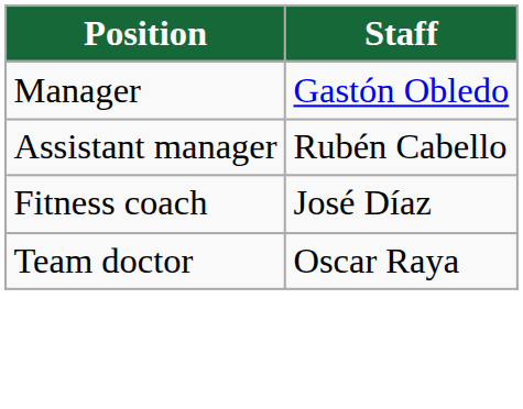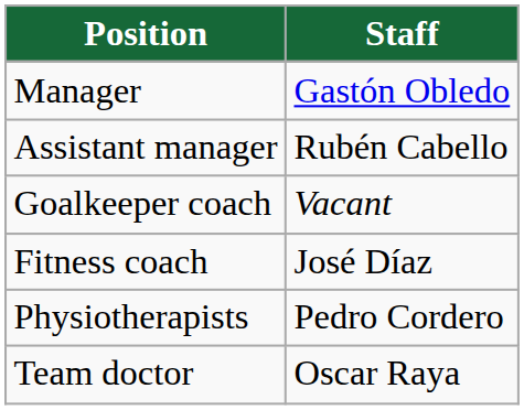+ row: Goalkeeper coach | Vacant
+ row: Physiotherapists | Pedro Cordero
